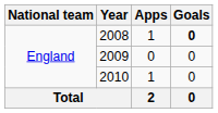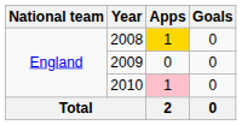2008 | Apps: no background -> gold background
2008 | Goals: bold -> normal
2010 | Apps: no background -> pink background
